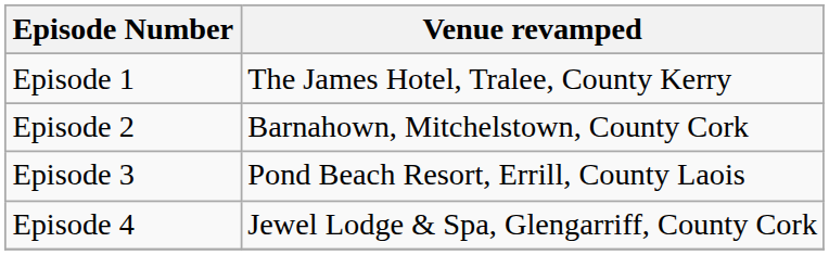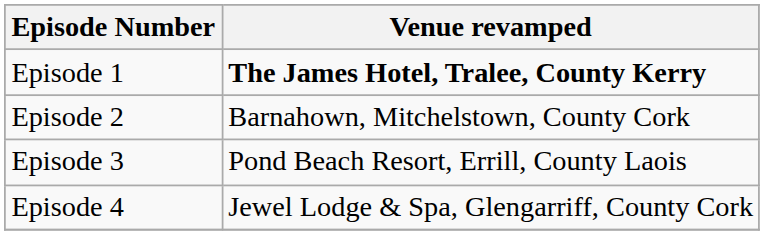Episode 1 | Venue revamped: normal -> bold
